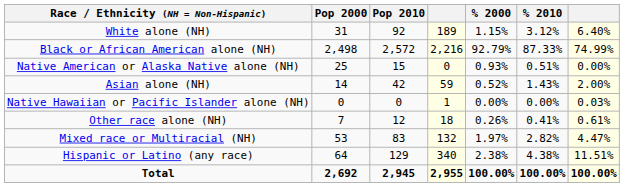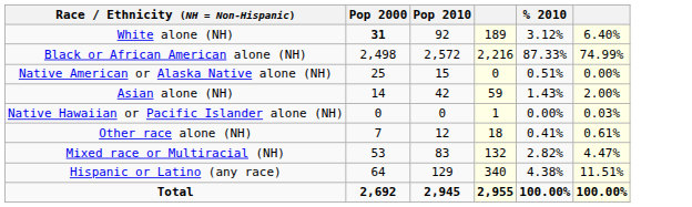- column: % 2000 | 1.15% | 92.79% | 0.93% | 0.52% | 0.00% | 0.26% | 1.97% | 2.38% | 100.00%
White alone (NH) | Pop 2000: normal -> bold
